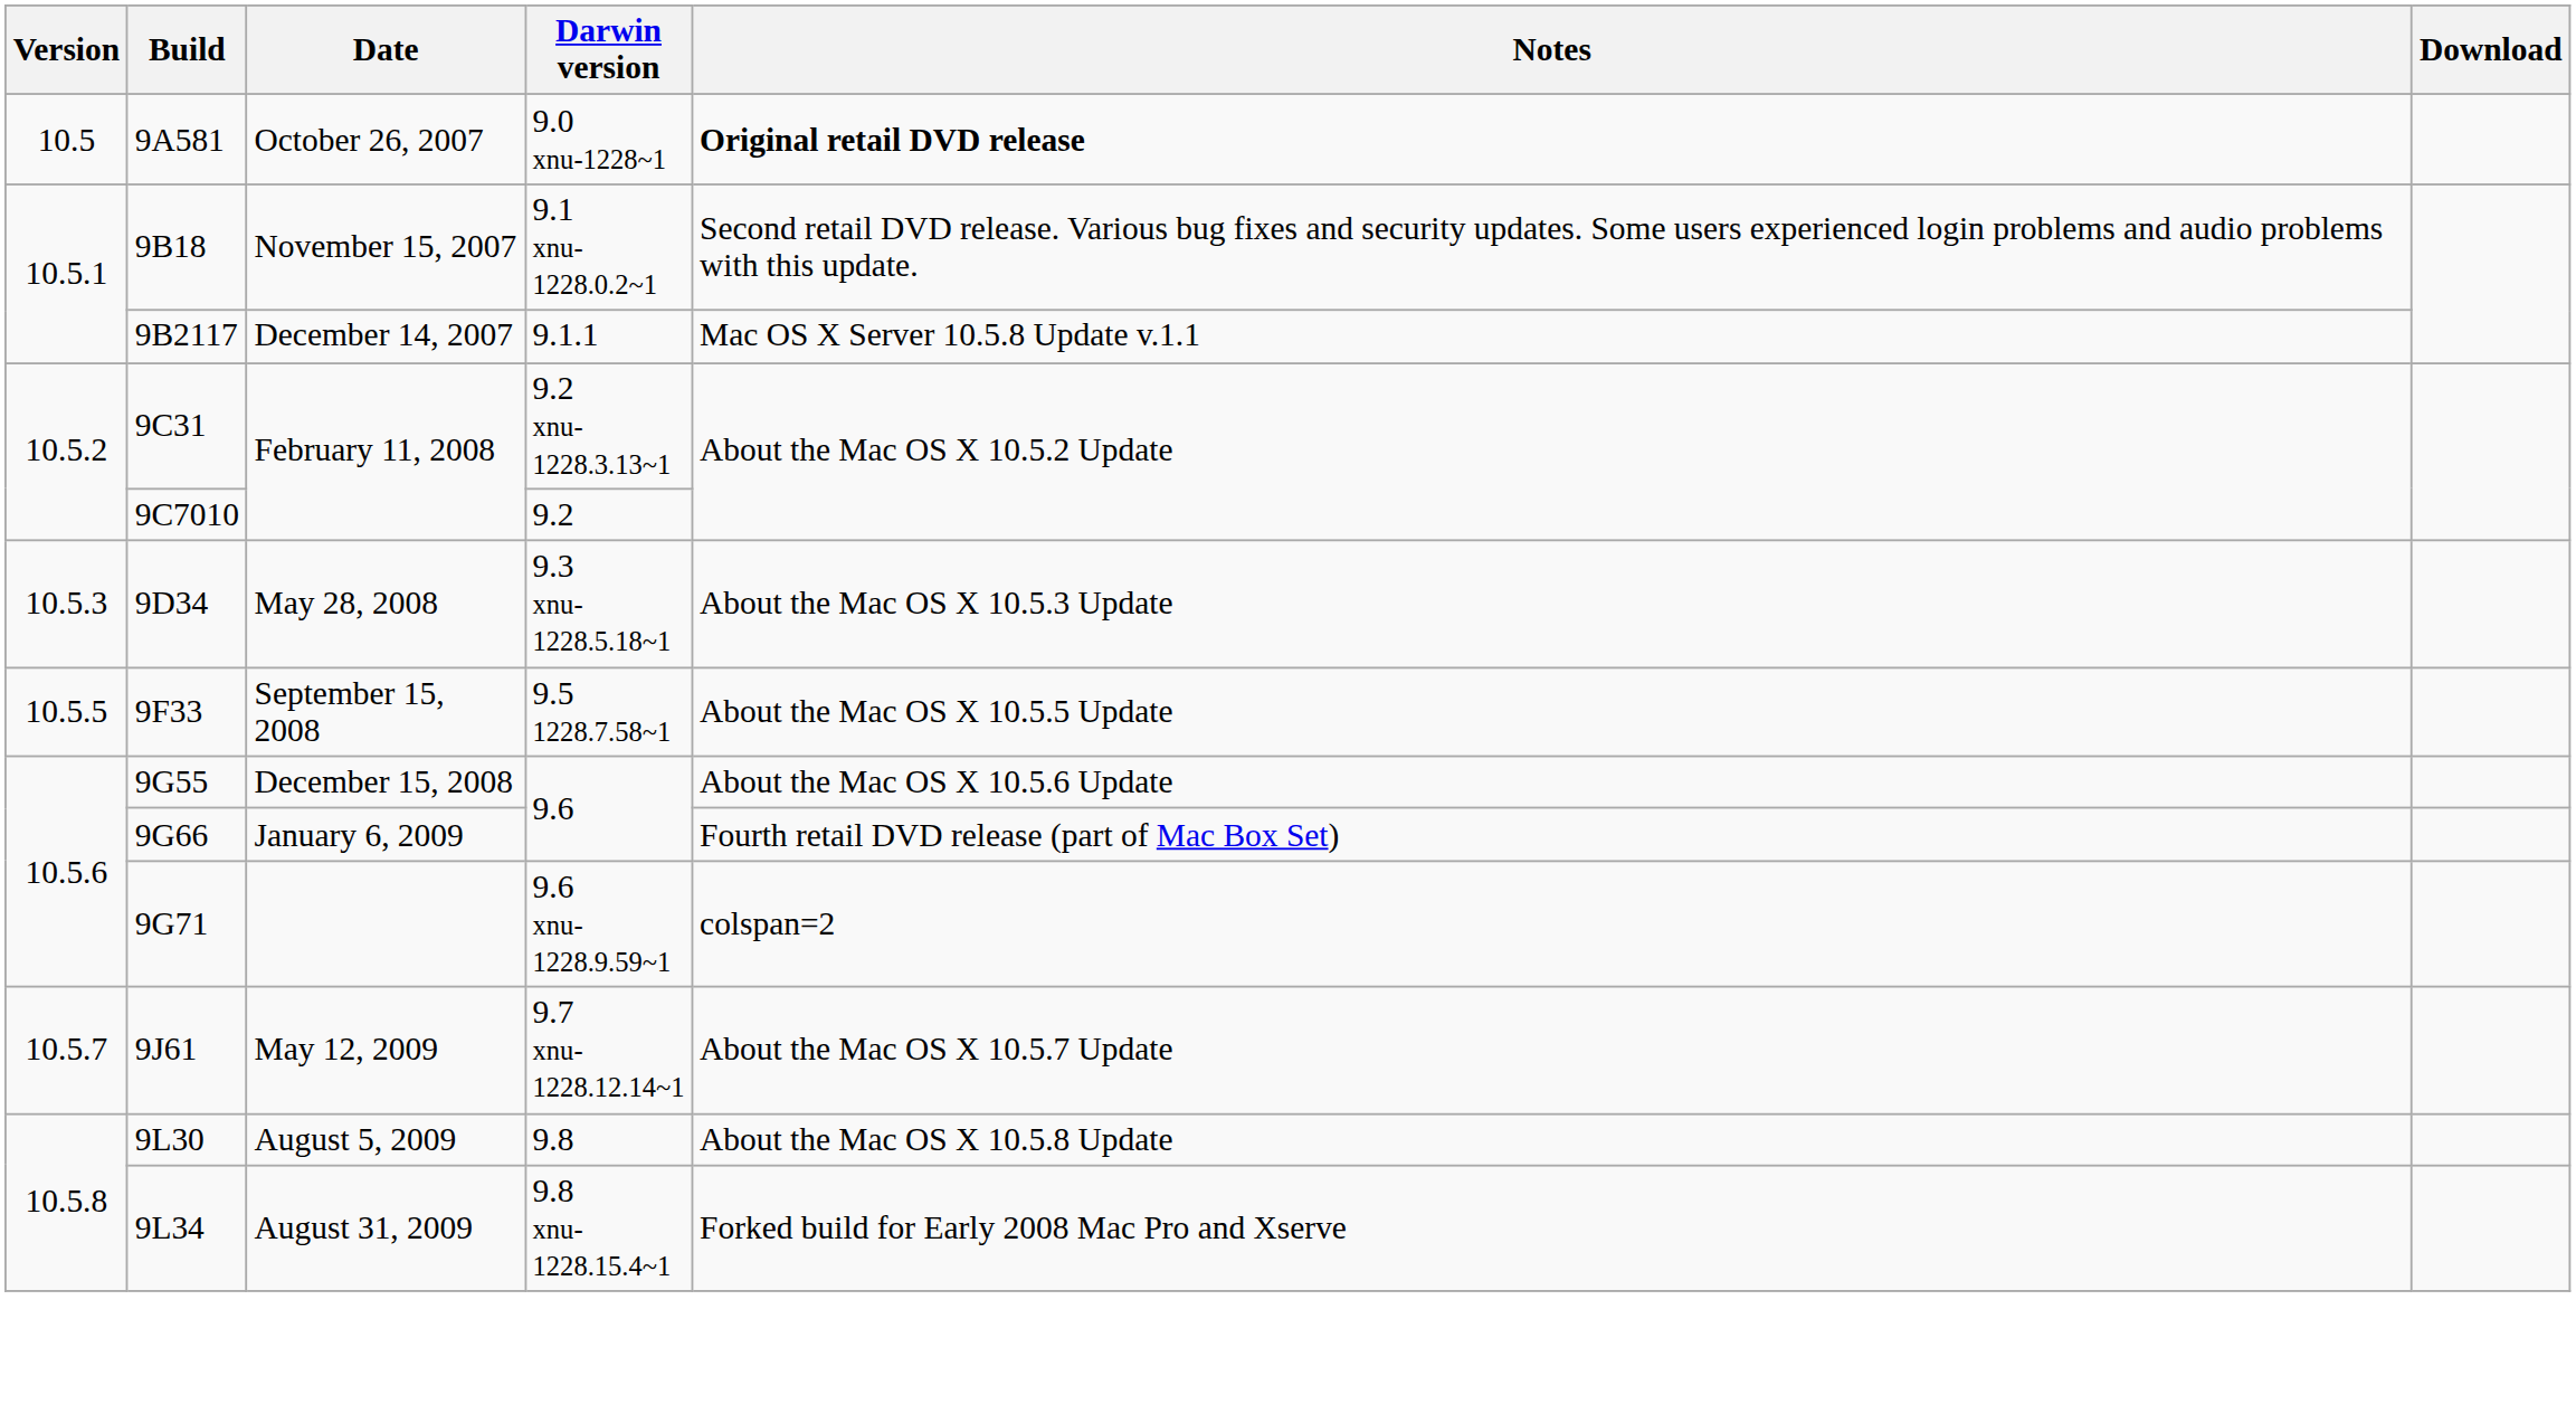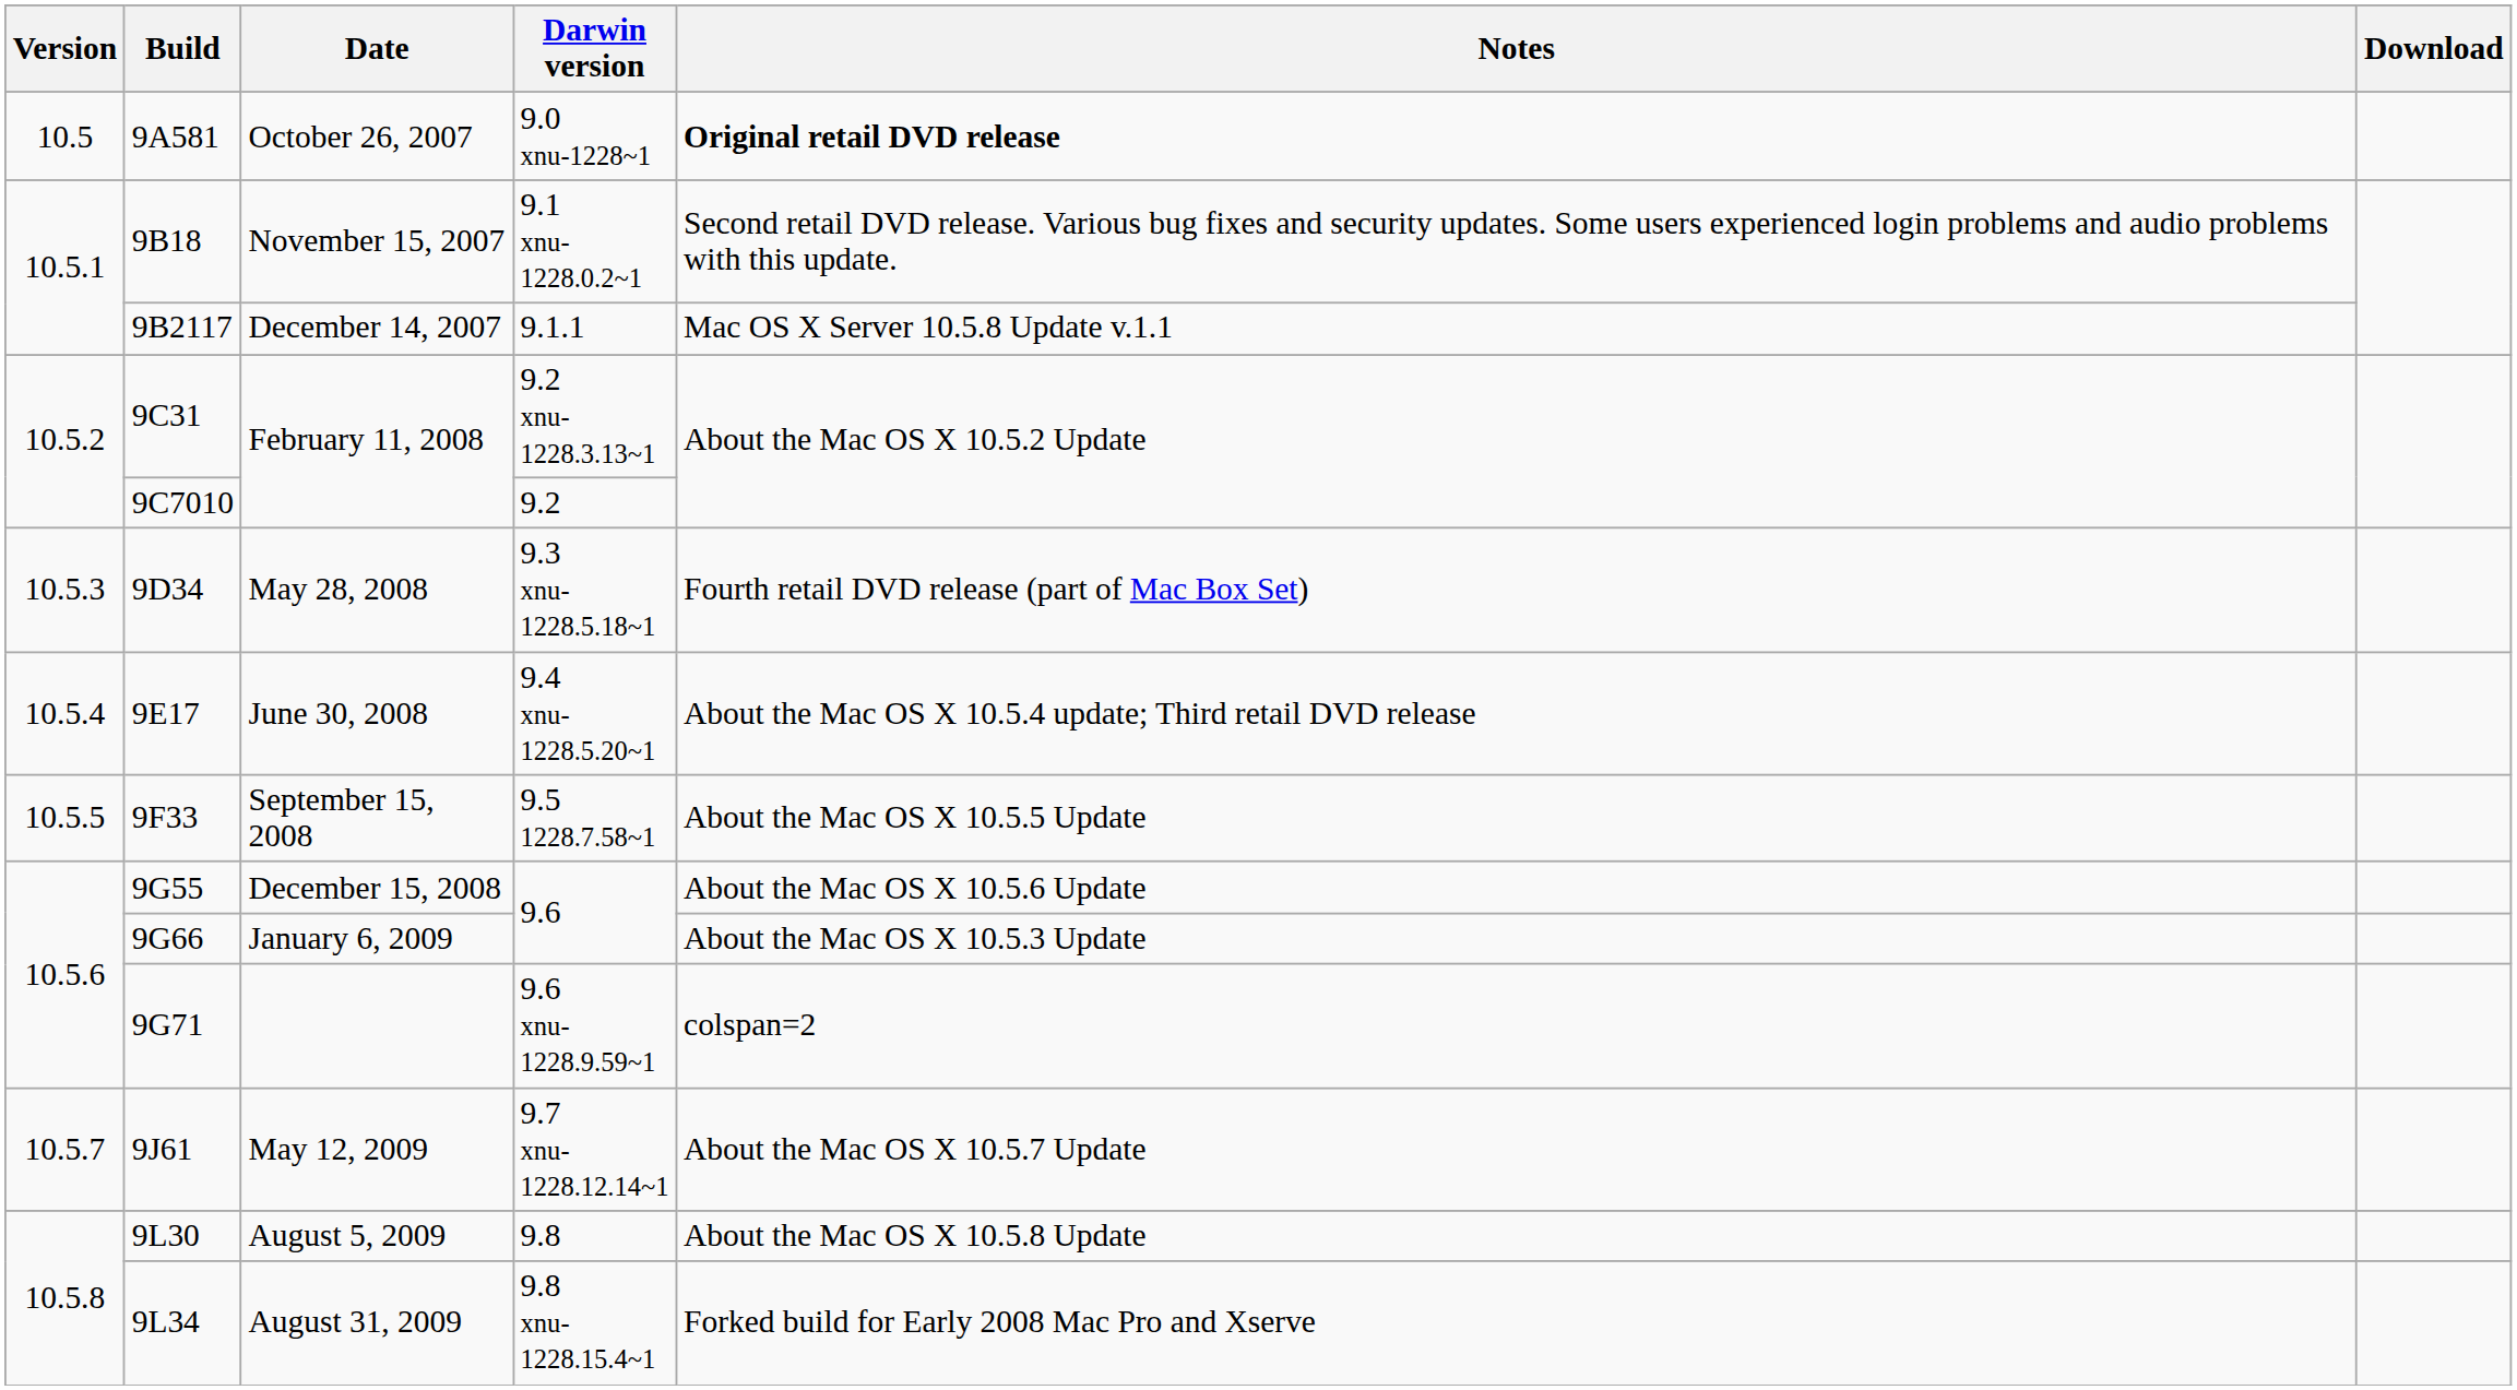May 28, 2008 | Notes: About the Mac OS X 10.5.3 Update -> Fourth retail DVD release (part of Mac Box Set)
+ row: 10.5.4 | 9E17 | June 30, 2008 | 9.4 xnu-1228.5.20~1 | About the Mac OS X 10.5.4 update; Third retail DVD release
January 6, 2009 | Notes: Fourth retail DVD release (part of Mac Box Set) -> About the Mac OS X 10.5.3 Update
